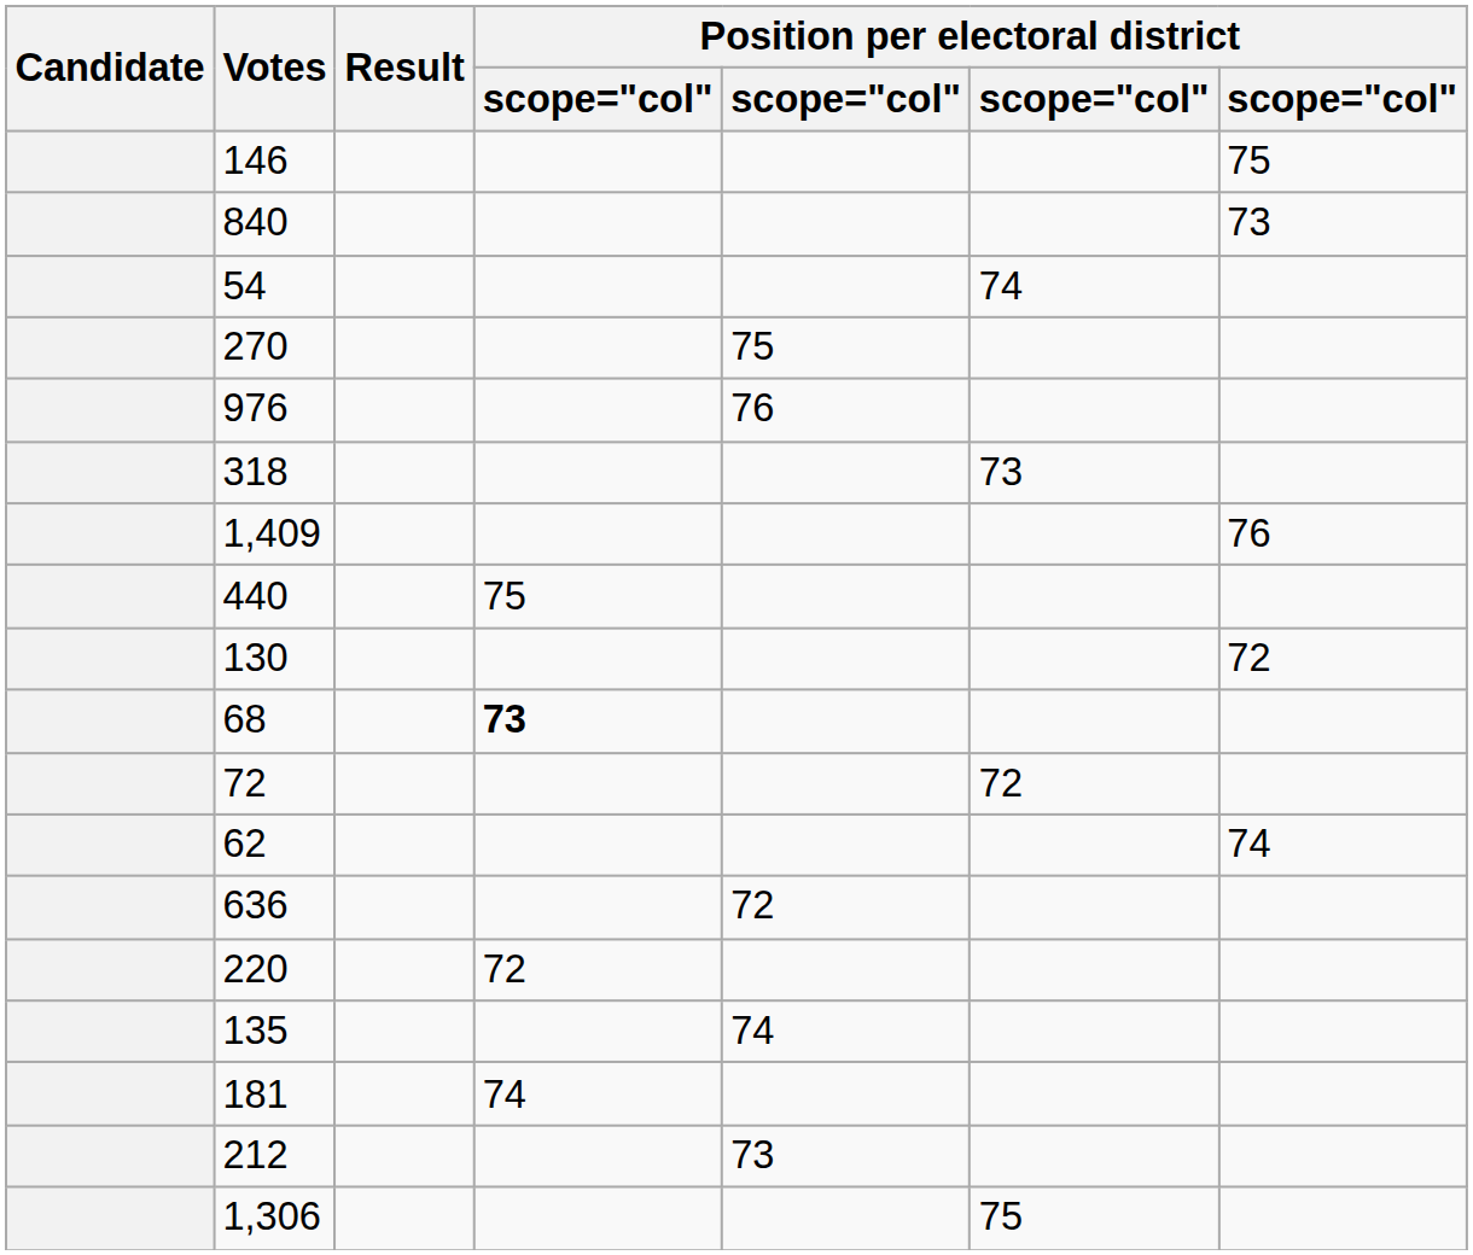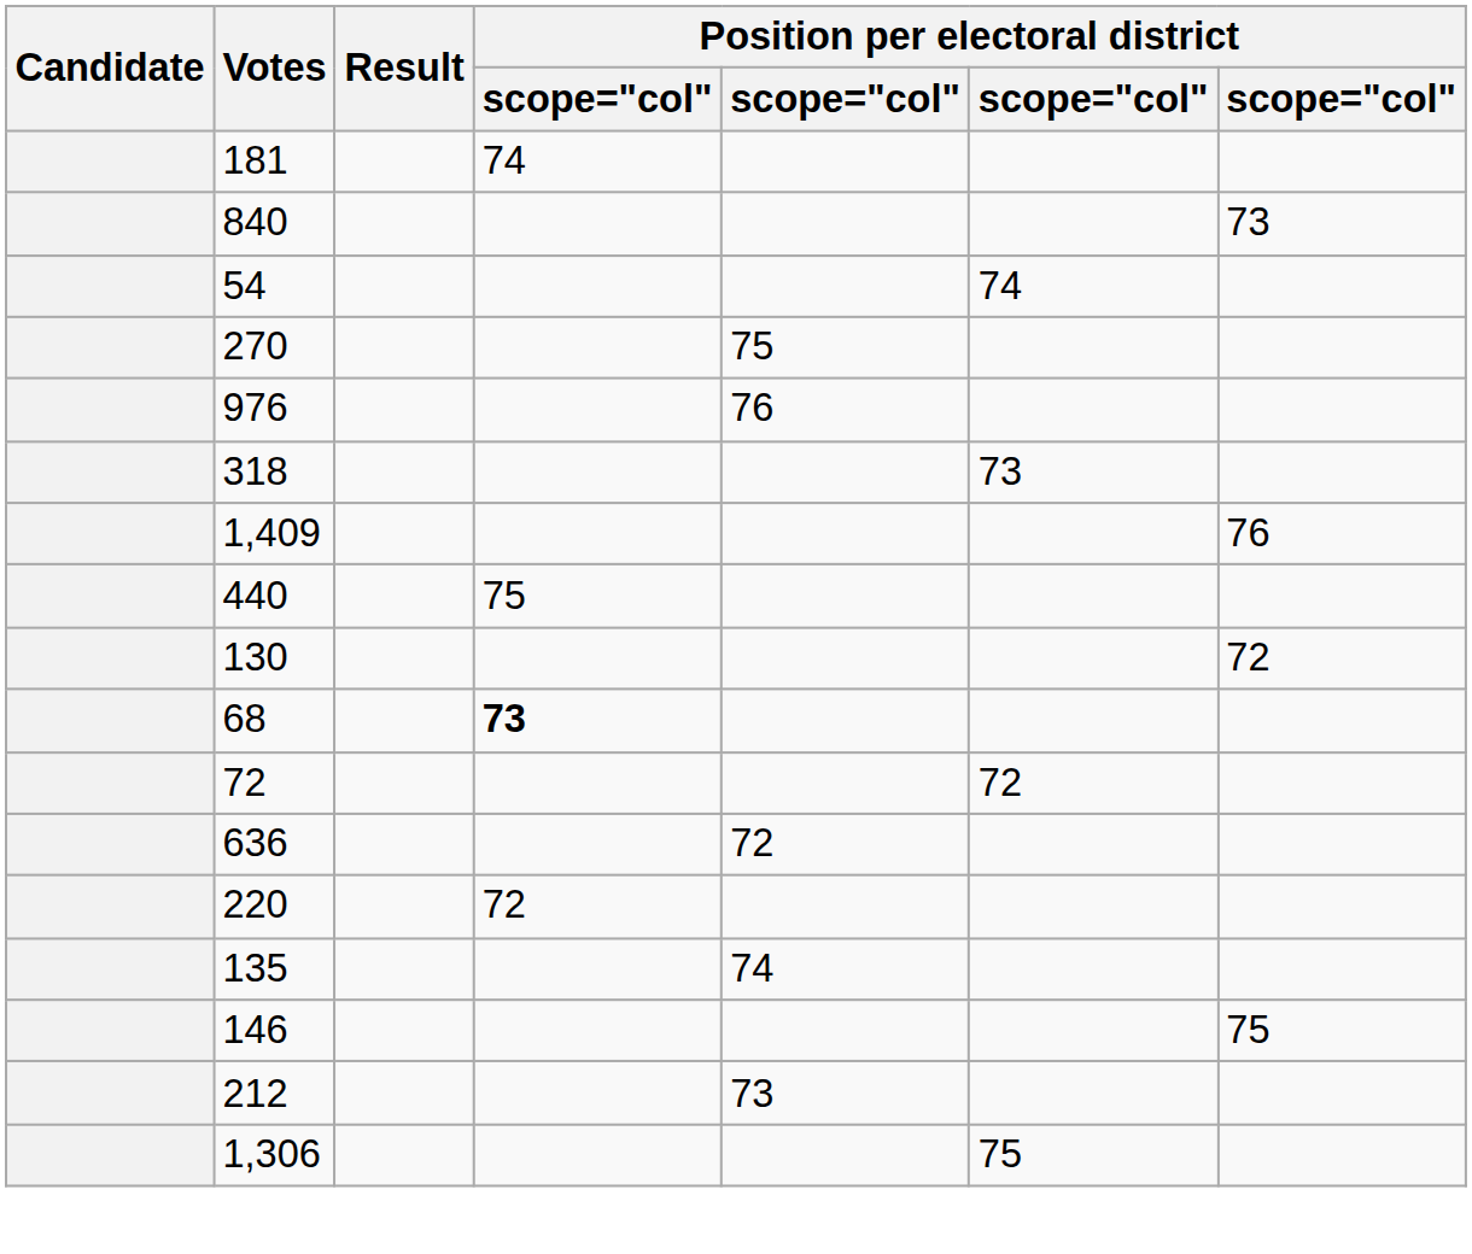rows swapped: 146 <-> 181
- row: 62 | 74
